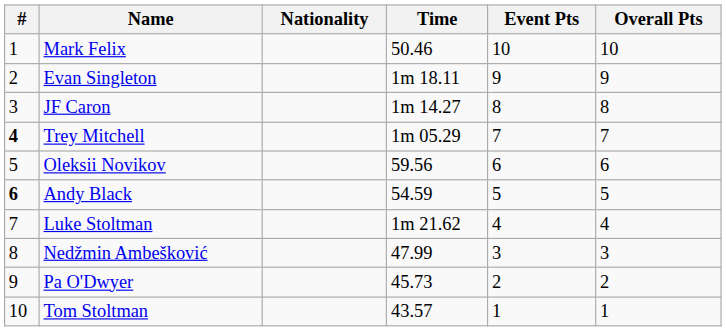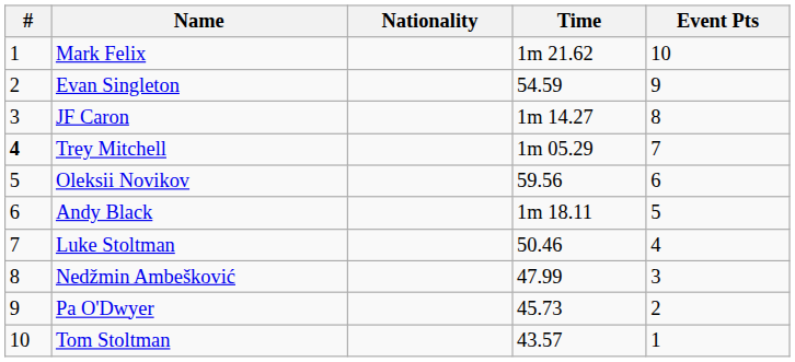- column: Overall Pts | 10 | 9 | 8 | 7 | 6 | 5 | 4 | 3 | 2 | 1
Mark Felix | Time: 50.46 -> 1m 21.62
Evan Singleton | Time: 1m 18.11 -> 54.59
Andy Black | #: bold -> normal
Andy Black | Time: 54.59 -> 1m 18.11
Luke Stoltman | Time: 1m 21.62 -> 50.46
